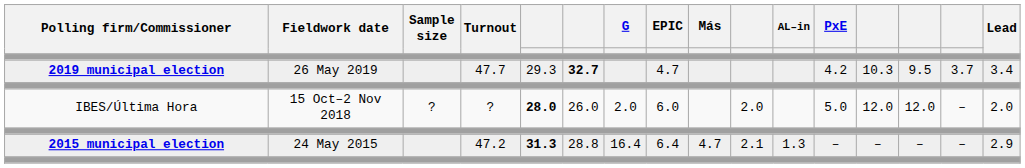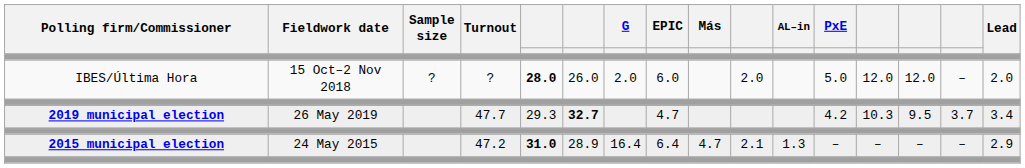rows swapped: 2019 municipal election <-> IBES/Última Hora
2015 municipal election | column 5: 31.3 -> 31.0
2015 municipal election | column 6: 28.8 -> 28.9
